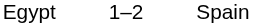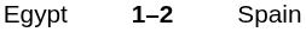Egypt | column 2: normal -> bold
